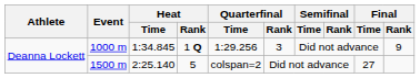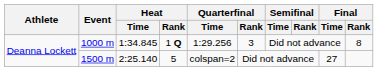1000 m | Final / Rank: 9 -> 8
